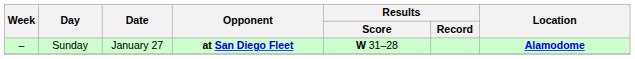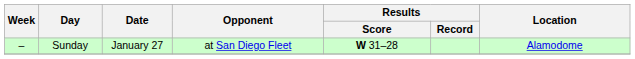Sunday | Opponent: bold -> normal
Sunday | Location: bold -> normal
